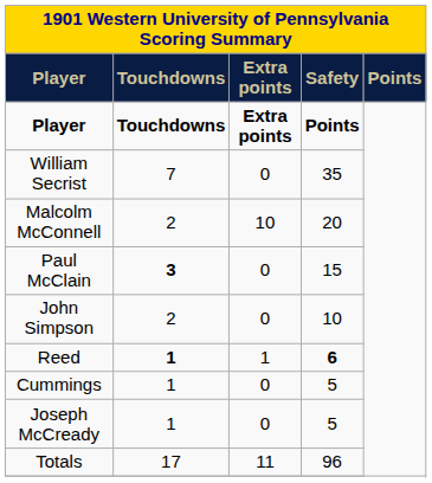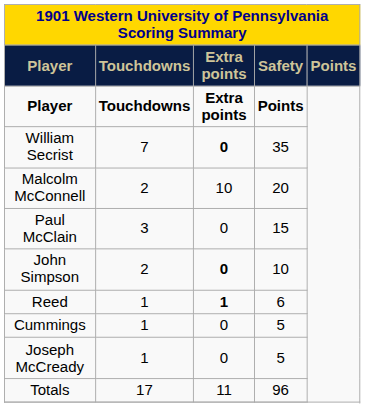William Secrist | Extra points: normal -> bold
Paul McClain | Touchdowns: bold -> normal
John Simpson | Extra points: normal -> bold
Reed | Touchdowns: bold -> normal
Reed | Extra points: normal -> bold
Reed | Safety: bold -> normal
